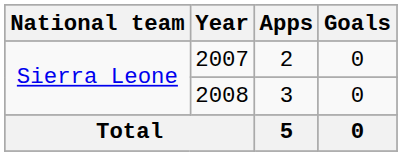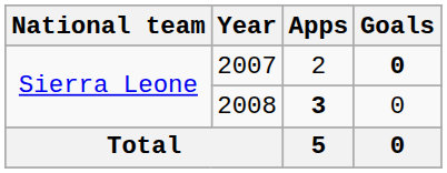2007 | Goals: normal -> bold
2008 | Apps: normal -> bold
